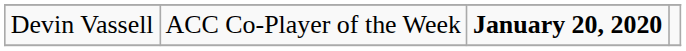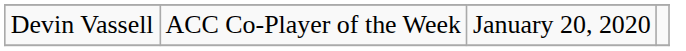Devin Vassell | column 3: bold -> normal
